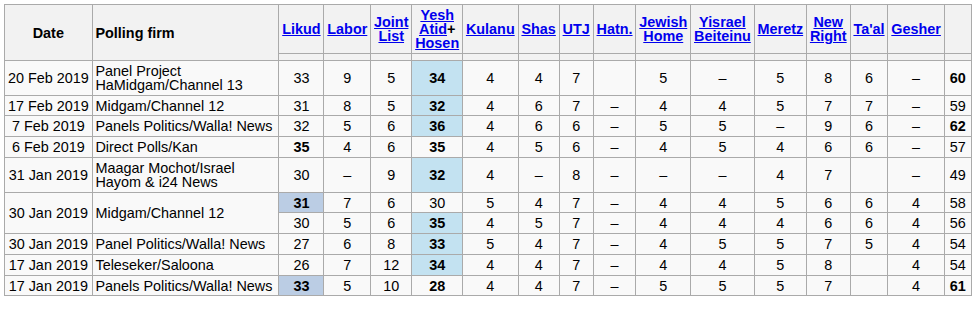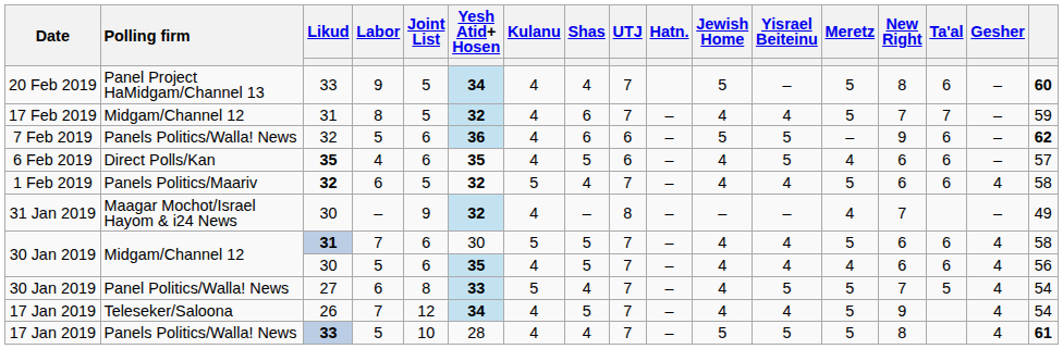+ row: 1 Feb 2019 | Panels Politics/Maariv | 32 | 6 | 5 | 32 | 5 | 4 | 7 | – | 4 | 4 | 5 | 6 | 6 | 4 | 58
30 Jan 2019 / 31 | Shas: 4 -> 5
17 Jan 2019 / 26 | Shas: 4 -> 5
17 Jan 2019 / 26 | New Right: 8 -> 9
17 Jan 2019 / 33 | Yesh Atid+ Hosen: bold -> normal
17 Jan 2019 / 33 | New Right: 7 -> 8
